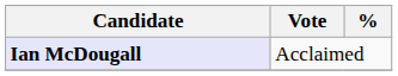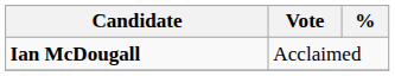Ian McDougall | Candidate: lavender background -> no background
